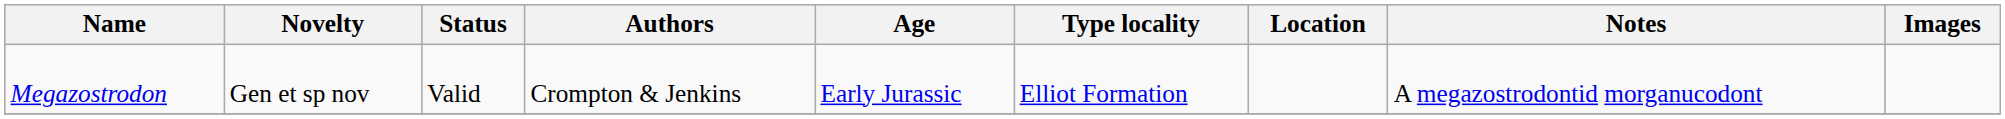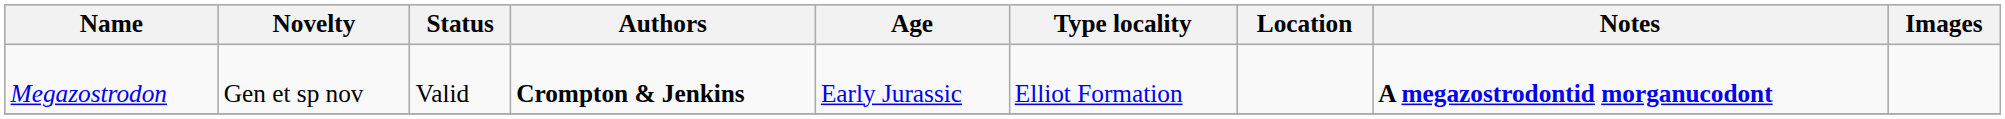Megazostrodon | Authors: normal -> bold
Megazostrodon | Notes: normal -> bold
